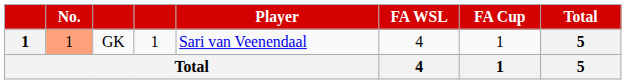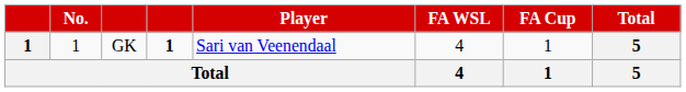GK | No.: lightsalmon background -> no background
GK | column 4: normal -> bold
